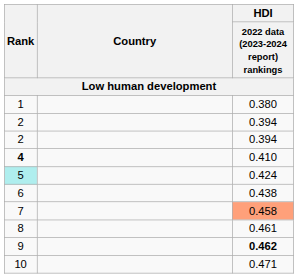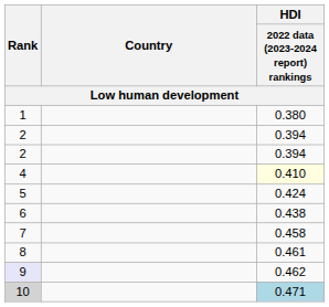4 | Rank: bold -> normal
4 | HDI / 2022 data (2023-2024 report) rankings: no background -> lightyellow background
5 | Rank: paleturquoise background -> no background
7 | HDI / 2022 data (2023-2024 report) rankings: lightsalmon background -> no background
9 | Rank: no background -> lavender background
9 | HDI / 2022 data (2023-2024 report) rankings: bold -> normal
10 | Rank: no background -> lightgrey background
10 | HDI / 2022 data (2023-2024 report) rankings: no background -> lightblue background
